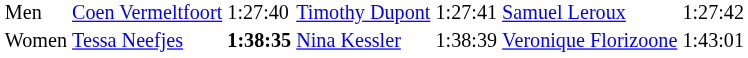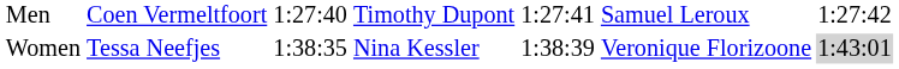Women | column 3: bold -> normal
Women | column 7: no background -> lightgrey background
